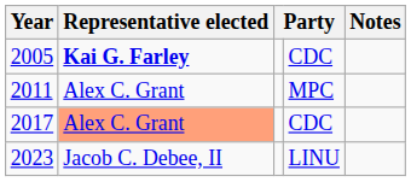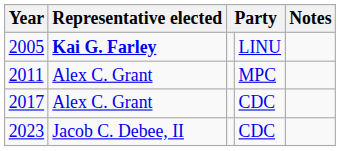2005 | column 4: CDC -> LINU
2017 | Representative elected: lightsalmon background -> no background
2023 | column 4: LINU -> CDC
